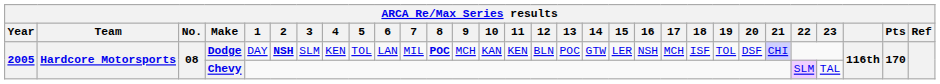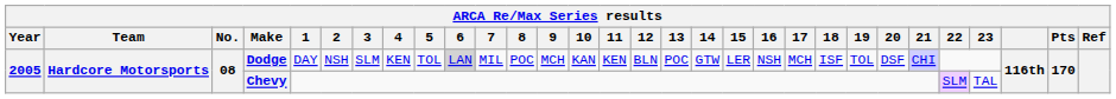Dodge | 2: bold -> normal
Dodge | 6: no background -> lightgrey background
Dodge | 8: bold -> normal
